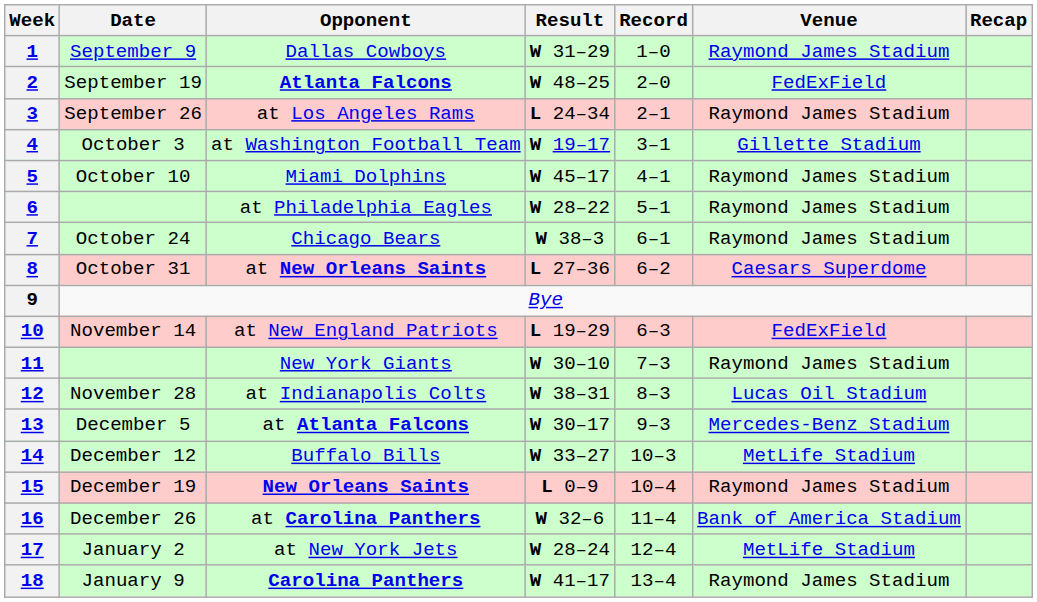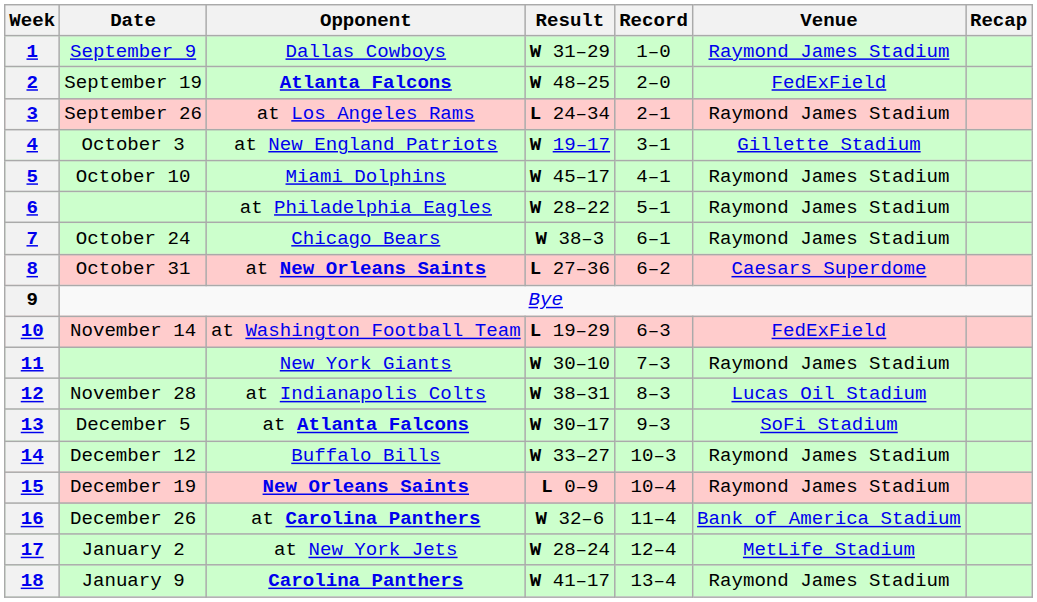4 | Opponent: at Washington Football Team -> at New England Patriots
10 | Opponent: at New England Patriots -> at Washington Football Team
13 | Venue: Mercedes-Benz Stadium -> SoFi Stadium
14 | Venue: MetLife Stadium -> Raymond James Stadium
